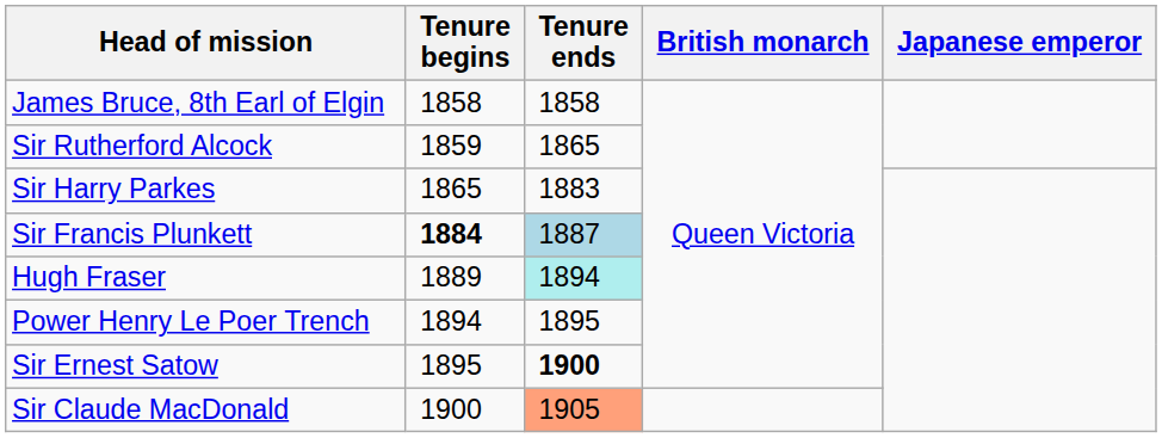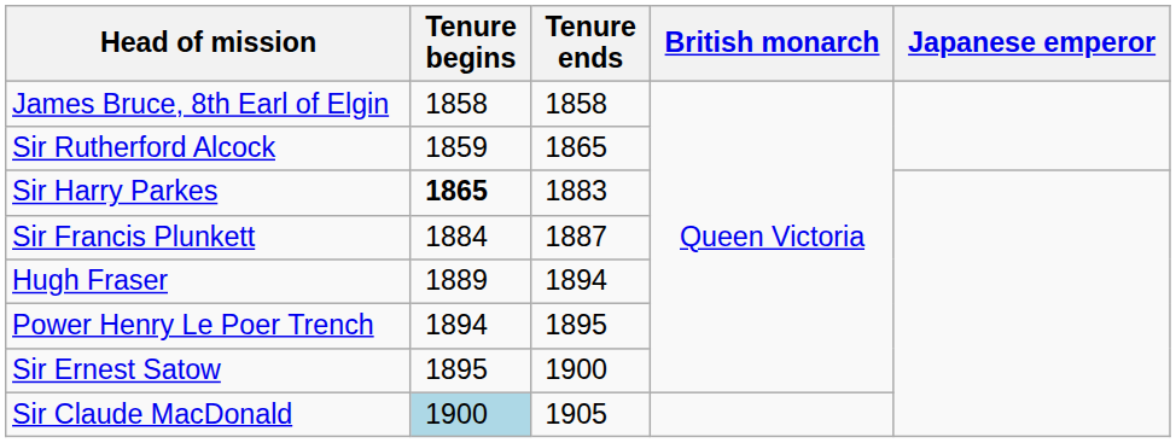Sir Harry Parkes | Tenure begins: normal -> bold
Sir Francis Plunkett | Tenure begins: bold -> normal
Sir Francis Plunkett | Tenure ends: lightblue background -> no background
Hugh Fraser | Tenure ends: paleturquoise background -> no background
Sir Ernest Satow | Tenure ends: bold -> normal
Sir Claude MacDonald | Tenure begins: no background -> lightblue background
Sir Claude MacDonald | Tenure ends: lightsalmon background -> no background
